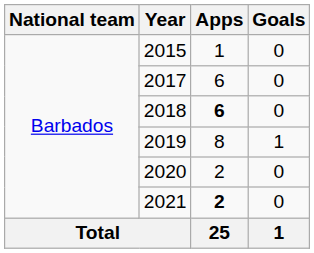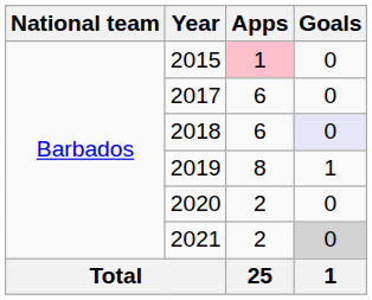2015 | Apps: no background -> pink background
2018 | Apps: bold -> normal
2018 | Goals: no background -> lavender background
2021 | Apps: bold -> normal
2021 | Goals: no background -> lightgrey background
